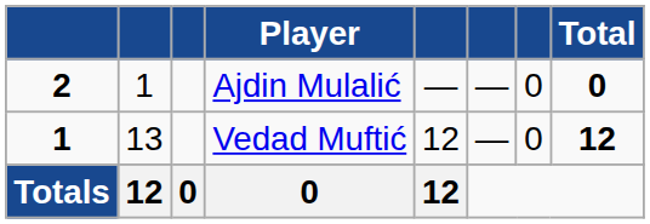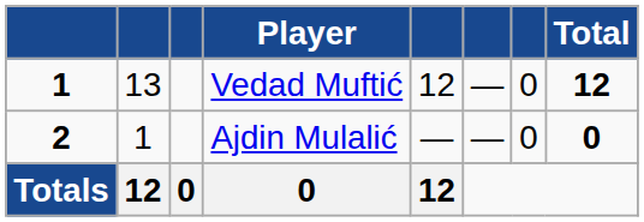rows swapped: Vedad Muftić <-> Ajdin Mulalić
